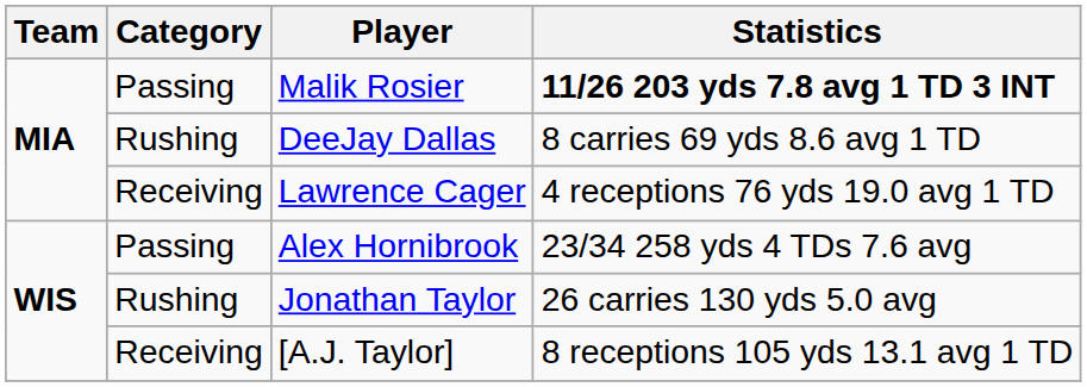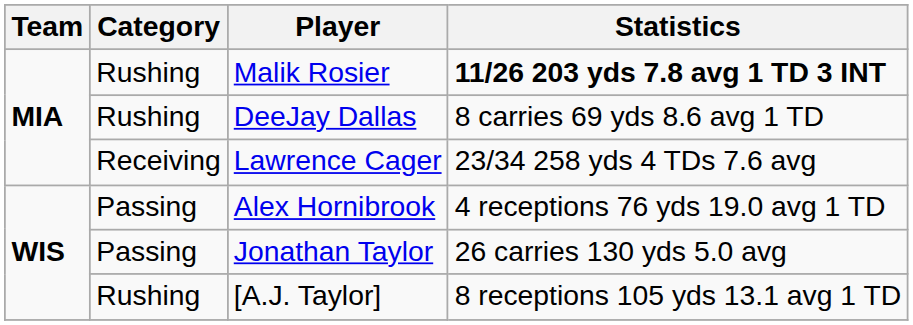Malik Rosier | Category: Passing -> Rushing
Lawrence Cager | Statistics: 4 receptions 76 yds 19.0 avg 1 TD -> 23/34 258 yds 4 TDs 7.6 avg
Alex Hornibrook | Statistics: 23/34 258 yds 4 TDs 7.6 avg -> 4 receptions 76 yds 19.0 avg 1 TD
Jonathan Taylor | Category: Rushing -> Passing
[A.J. Taylor] | Category: Receiving -> Rushing
